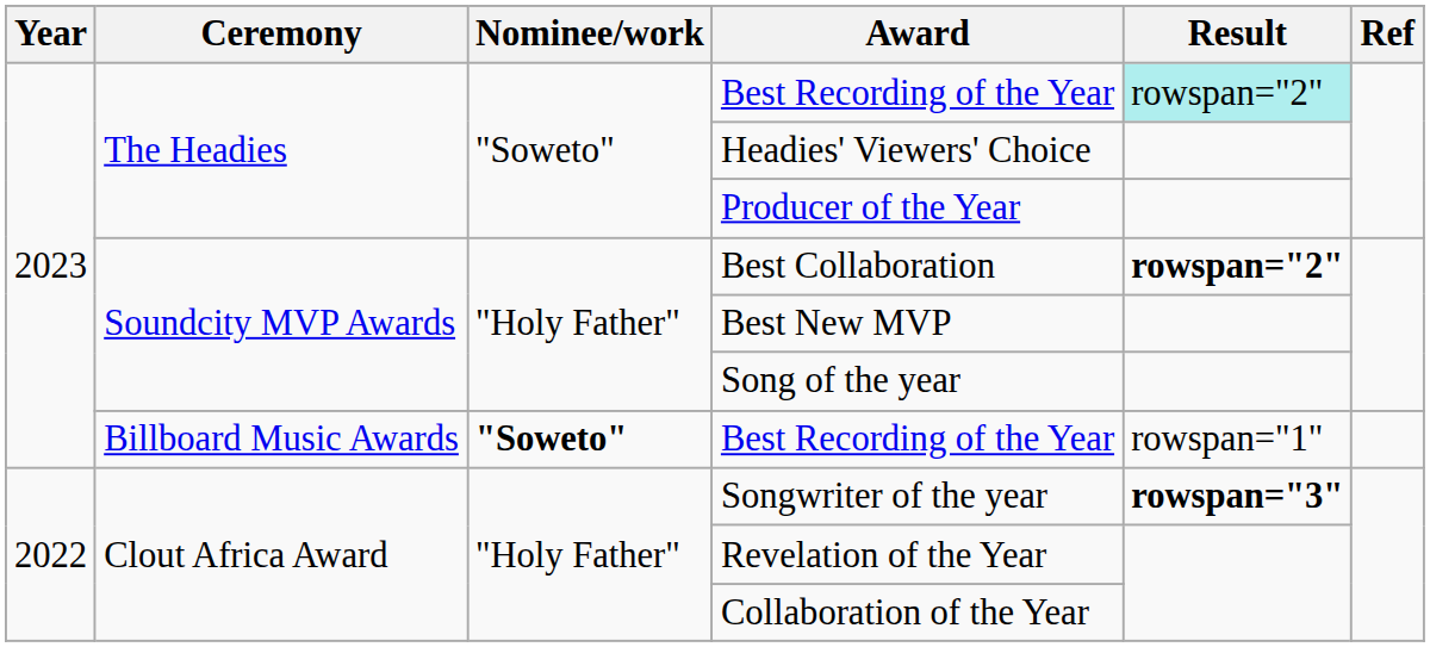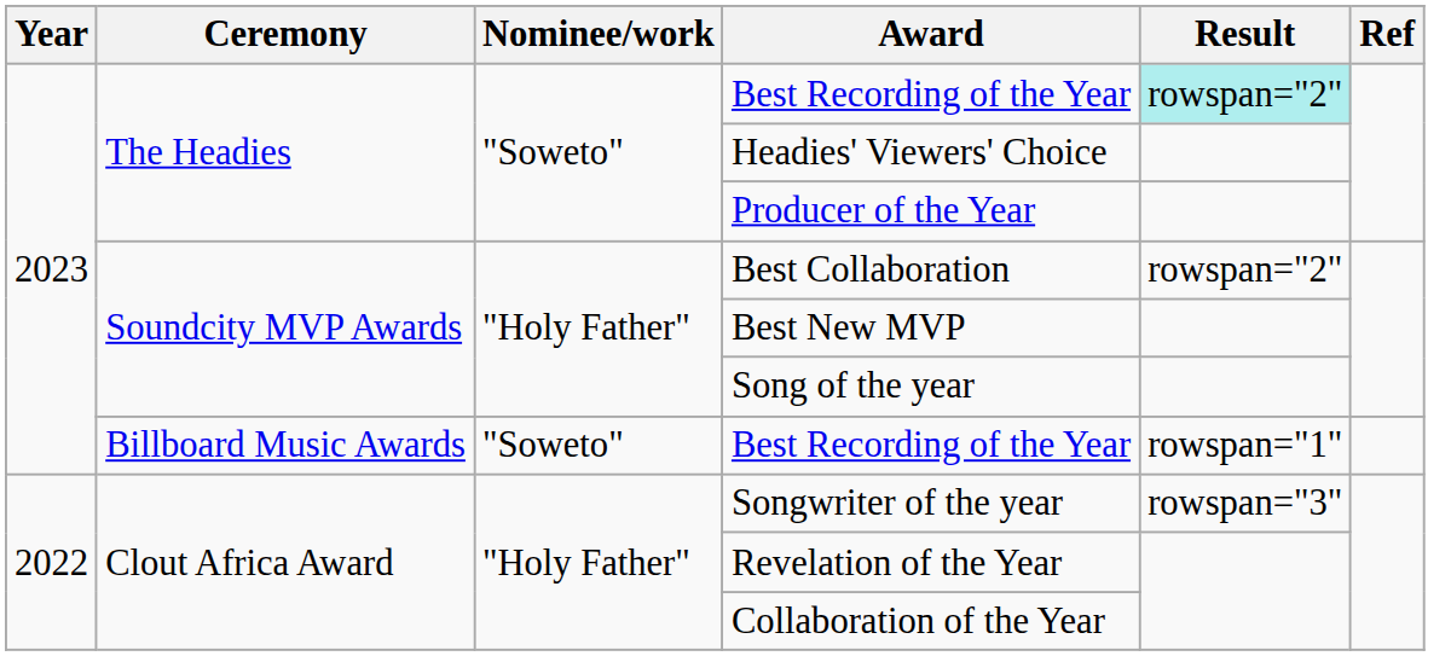Best Collaboration | Result: bold -> normal
Billboard Music Awards / Best Recording of the Year | Nominee/work: bold -> normal
Songwriter of the year | Result: bold -> normal
